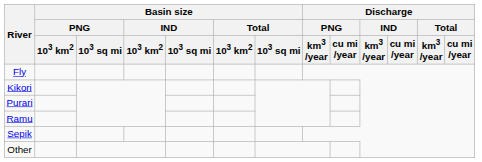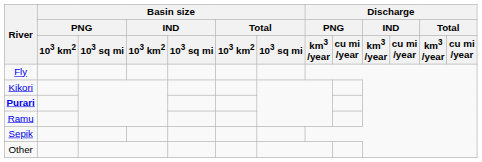Purari | River: normal -> bold
